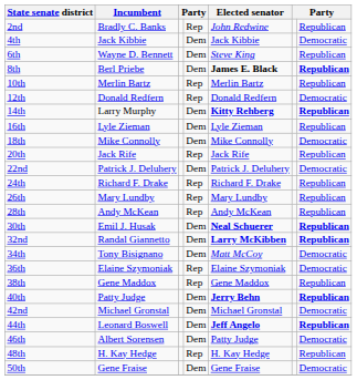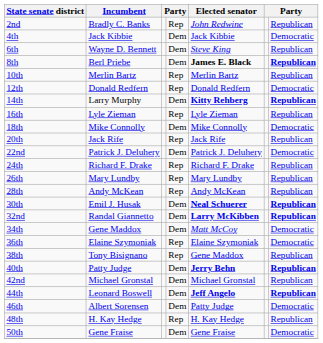16th | column 4: Dem -> Rep
34th | Incumbent: Tony Bisignano -> Gene Maddox
38th | Incumbent: Gene Maddox -> Tony Bisignano
42nd | column 7: Democratic -> Republican
